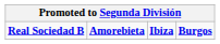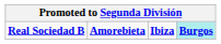Real Sociedad B | column 4: no background -> paleturquoise background
